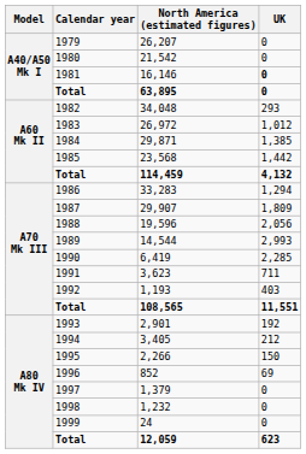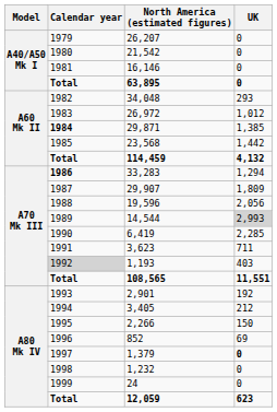16,146 | UK: bold -> normal
29,871 | Calendar year: normal -> bold
33,283 | Calendar year: normal -> bold
14,544 | UK: no background -> lightgrey background
1,193 | Calendar year: no background -> lightgrey background
1,379 | UK: normal -> bold
